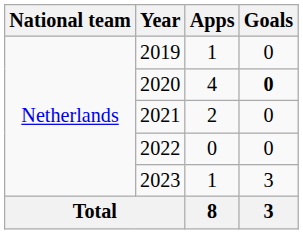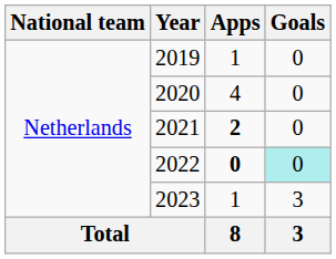2020 | Goals: bold -> normal
2021 | Apps: normal -> bold
2022 | Apps: normal -> bold
2022 | Goals: no background -> paleturquoise background
